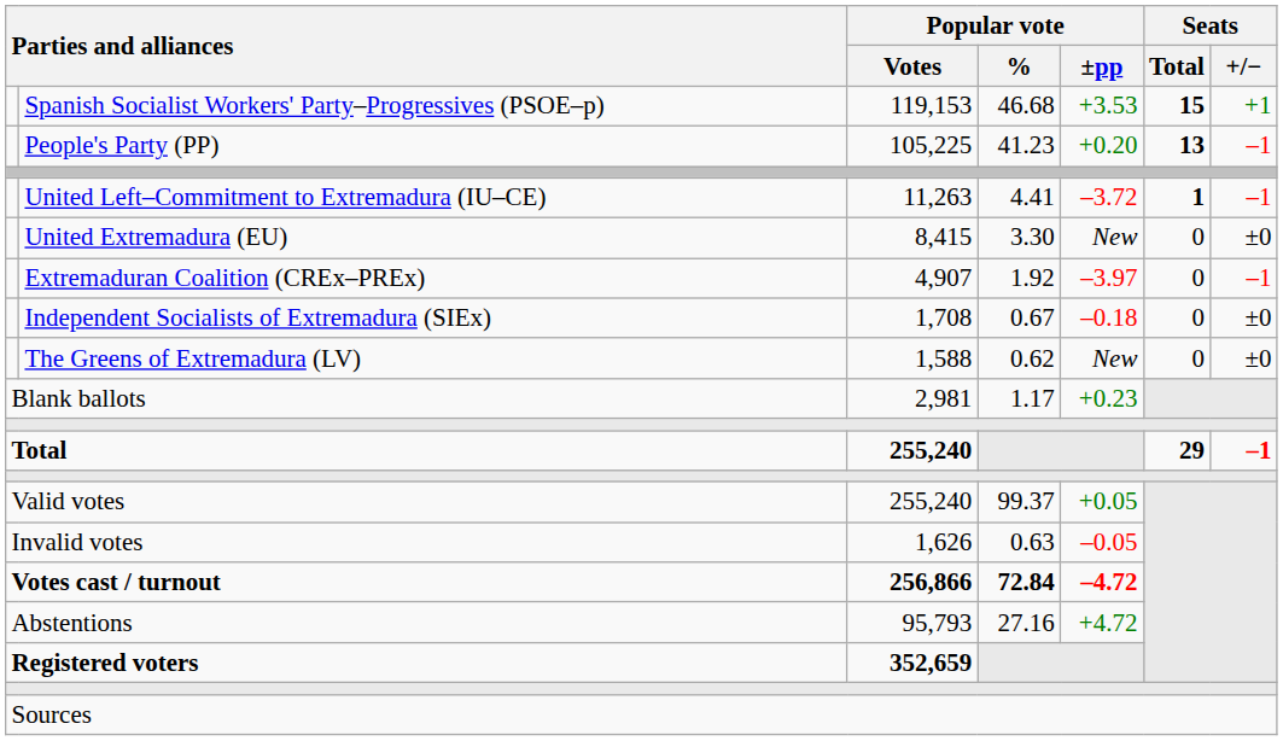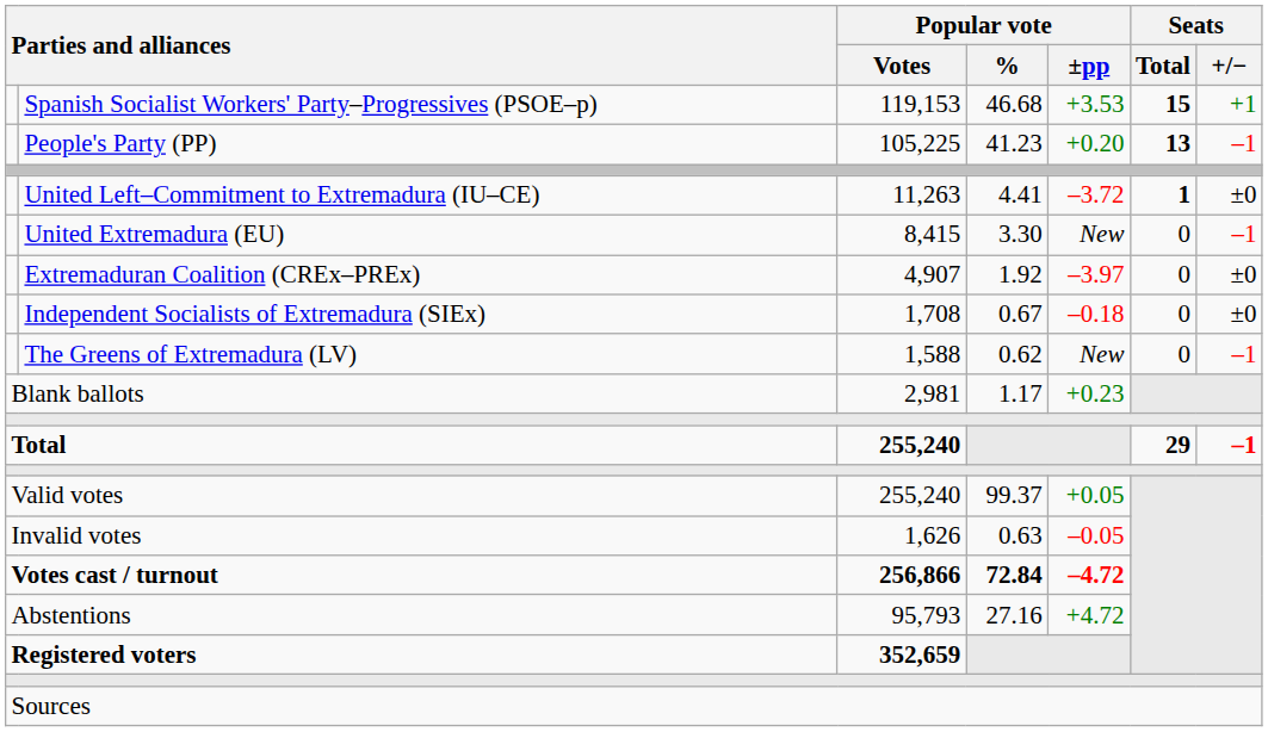United Left–Commitment to Extremadura (IU–CE) | Seats / +/−: –1 -> ±0
United Extremadura (EU) | Seats / +/−: ±0 -> –1
Extremaduran Coalition (CREx–PREx) | Seats / +/−: –1 -> ±0
The Greens of Extremadura (LV) | Seats / +/−: ±0 -> –1
